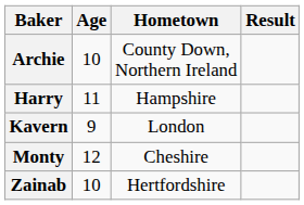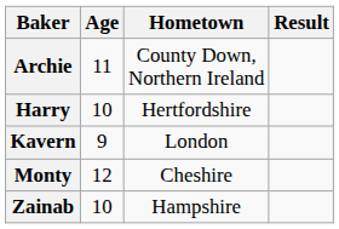Archie | Age: 10 -> 11
Harry | Age: 11 -> 10
Harry | Hometown: Hampshire -> Hertfordshire
Zainab | Hometown: Hertfordshire -> Hampshire
